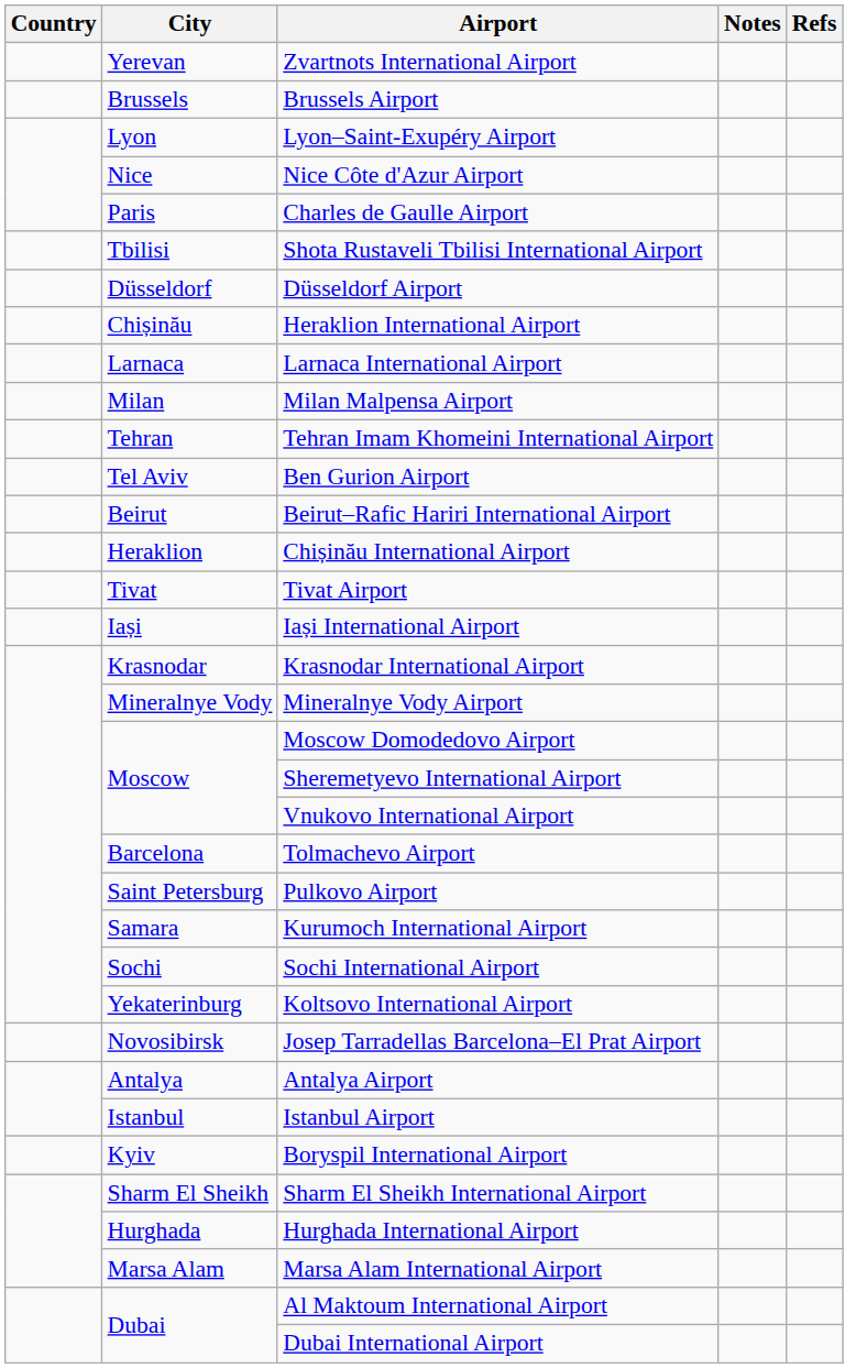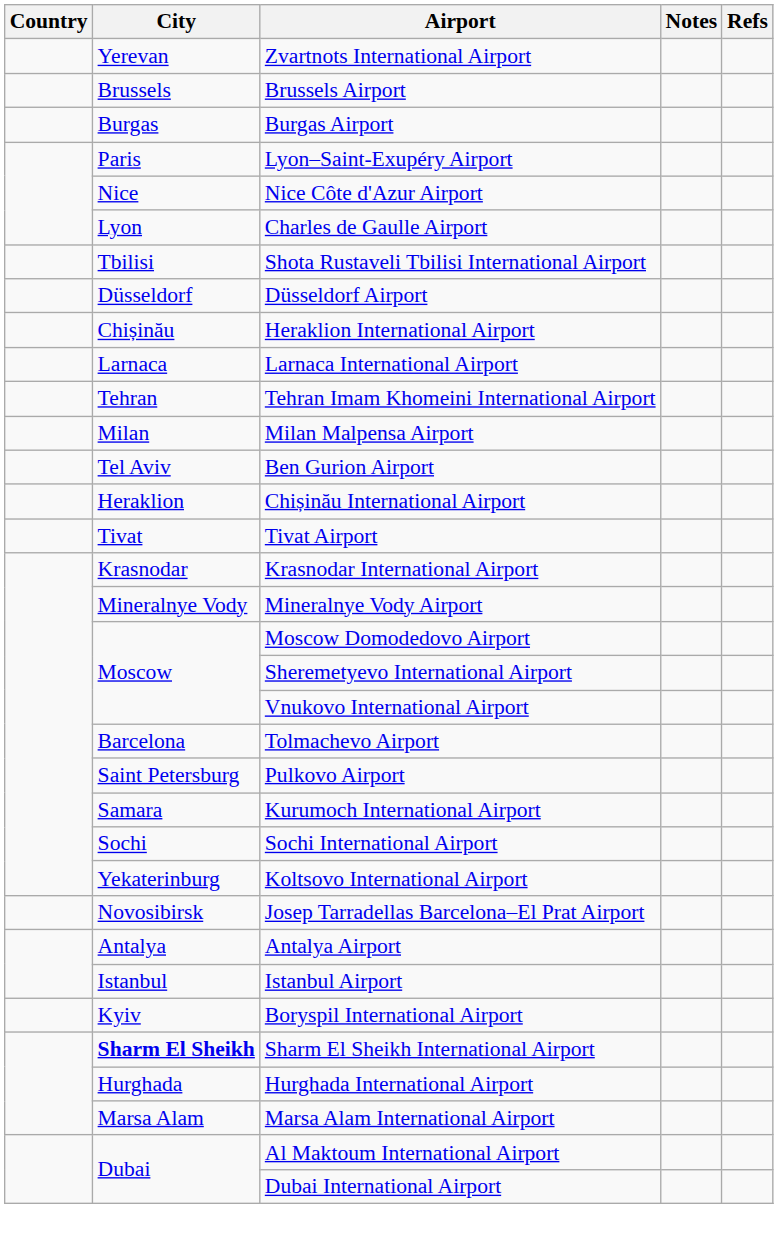+ row: Burgas | Burgas Airport
Lyon–Saint-Exupéry Airport | City: Lyon -> Paris
Charles de Gaulle Airport | City: Paris -> Lyon
rows swapped: Tehran Imam Khomeini International Airport <-> Milan Malpensa Airport
- row: Beirut | Beirut–Rafic Hariri International Airport
- row: Iași | Iași International Airport
Sharm El Sheikh International Airport | City: normal -> bold
